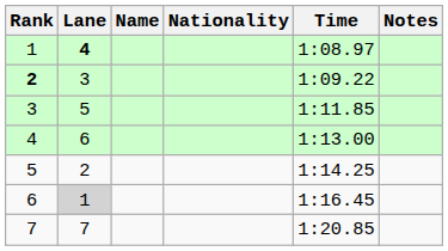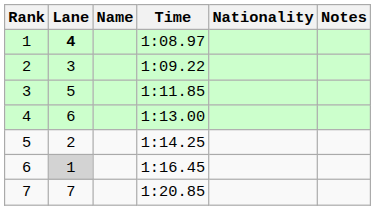columns swapped: Nationality <-> Time
row 3 | Rank: bold -> normal
